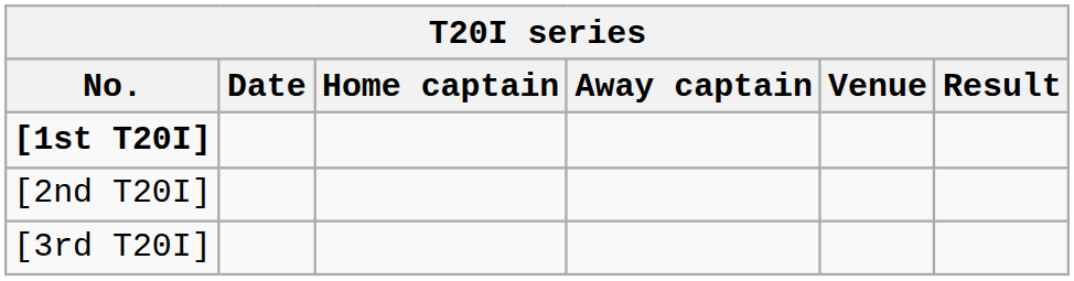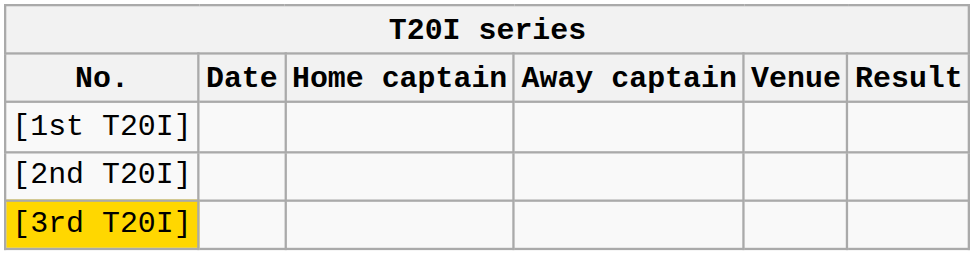[1st T20I] | No.: bold -> normal
[3rd T20I] | No.: no background -> gold background
